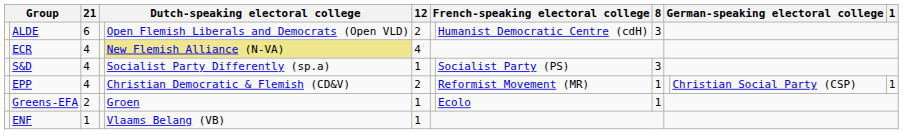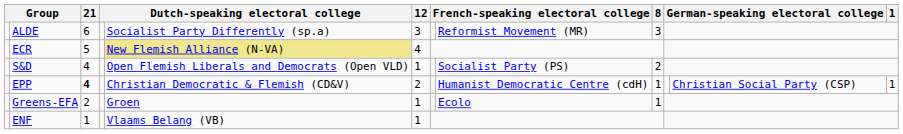ALDE | column 5: Open Flemish Liberals and Democrats (Open VLD) -> Socialist Party Differently (sp.a)
ALDE | 12: 2 -> 3
ALDE | column 8: Humanist Democratic Centre (cdH) -> Reformist Movement (MR)
ECR | 21: 4 -> 5
S&D | column 5: Socialist Party Differently (sp.a) -> Open Flemish Liberals and Democrats (Open VLD)
S&D | 8: 3 -> 2
EPP | 21: normal -> bold
EPP | column 8: Reformist Movement (MR) -> Humanist Democratic Centre (cdH)
